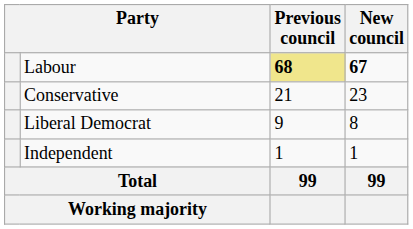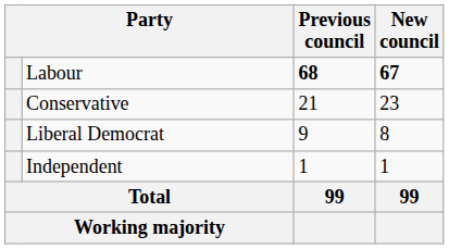Labour | Previous council: khaki background -> no background
